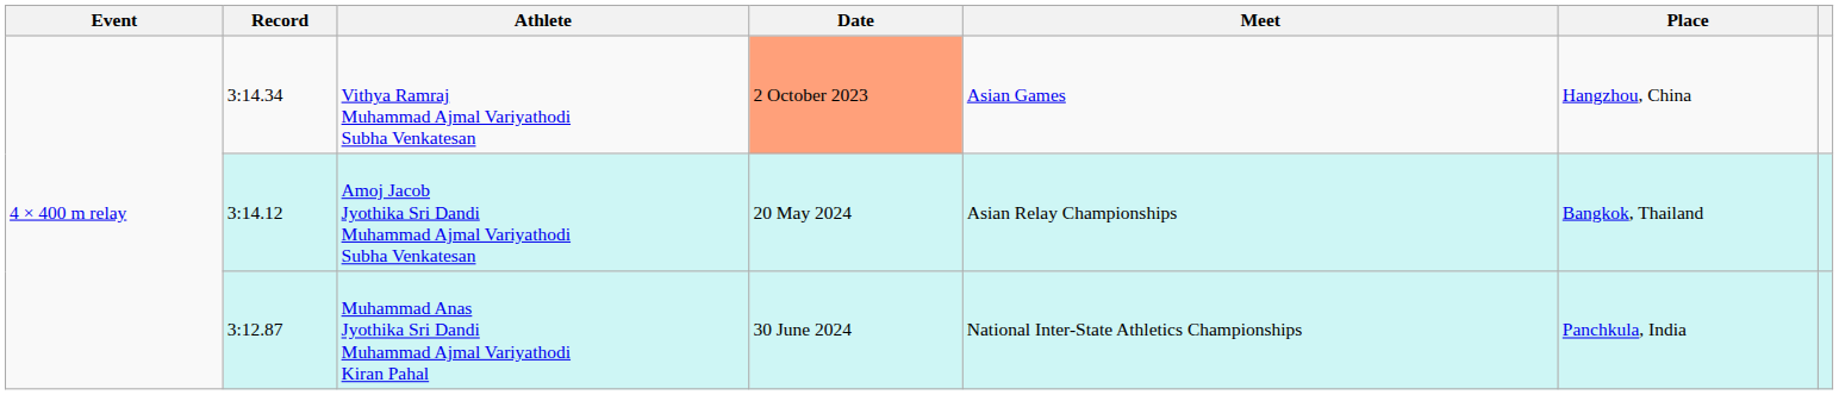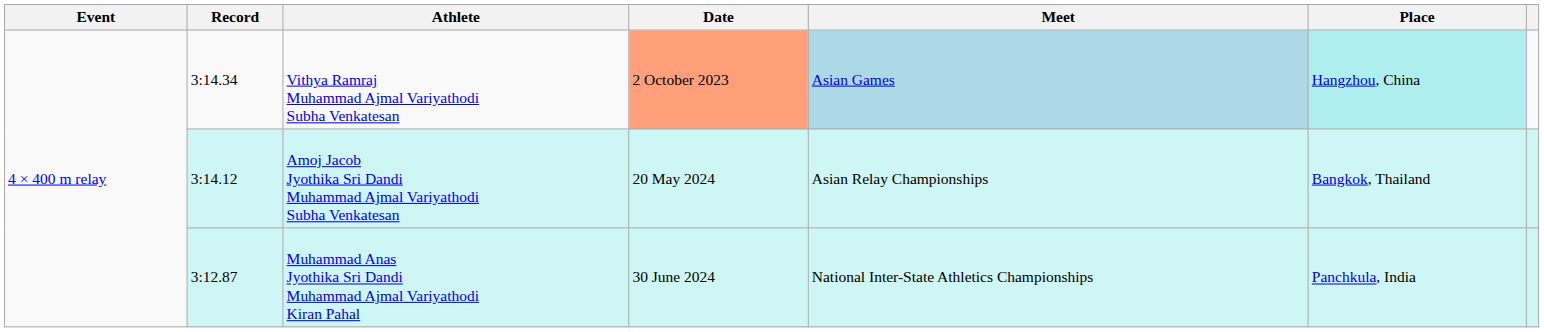Vithya Ramraj Muhammad Ajmal Variyathodi Subha Venkatesan | Meet: no background -> lightblue background
Vithya Ramraj Muhammad Ajmal Variyathodi Subha Venkatesan | Place: no background -> paleturquoise background
